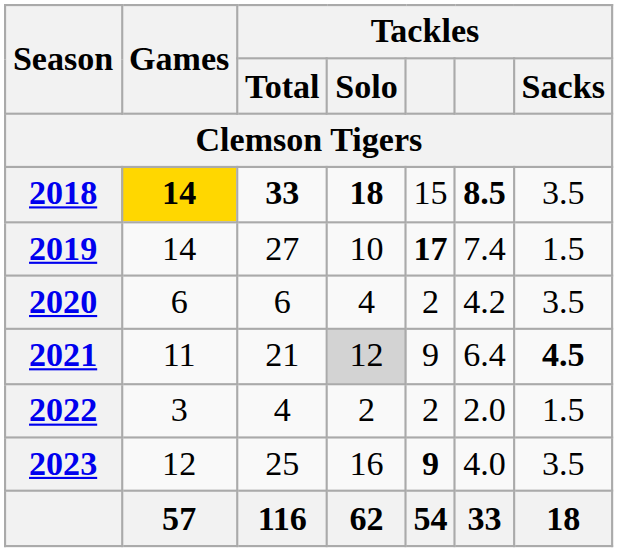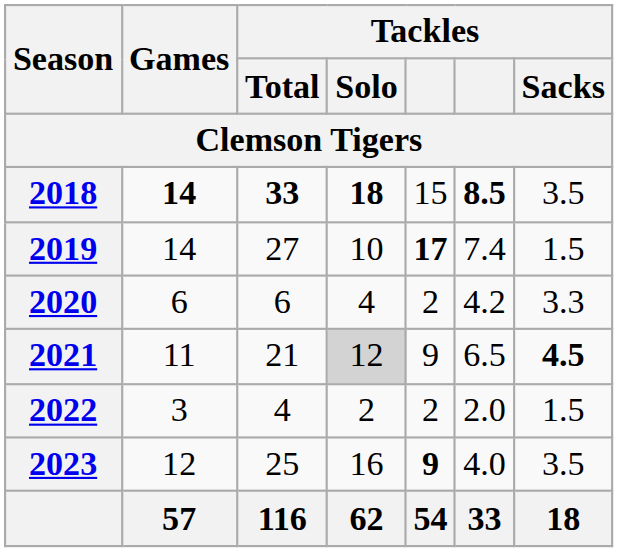2018 | Games: gold background -> no background
2020 | Tackles / Sacks: 3.5 -> 3.3
2021 | column 6: 6.4 -> 6.5
